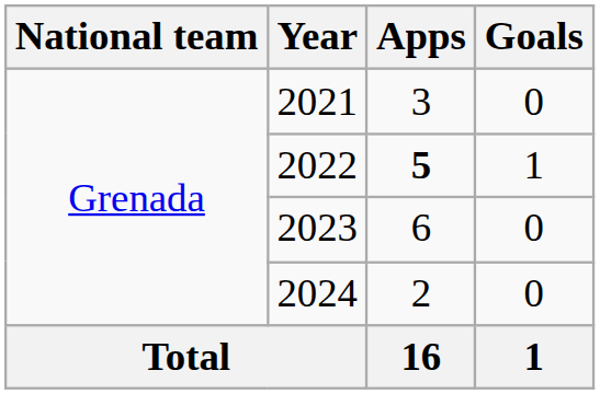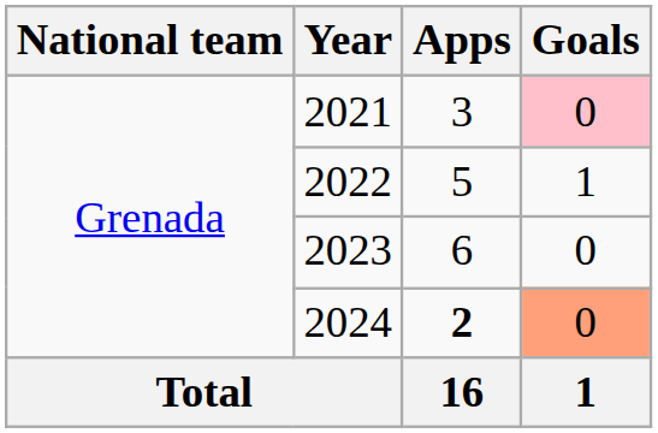2021 | Goals: no background -> pink background
2022 | Apps: bold -> normal
2024 | Apps: normal -> bold
2024 | Goals: no background -> lightsalmon background
